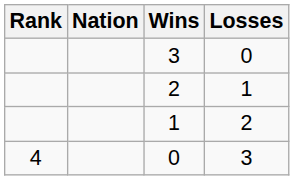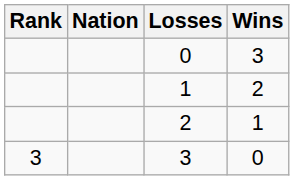columns swapped: Wins <-> Losses
row 5 | Rank: 4 -> 3
